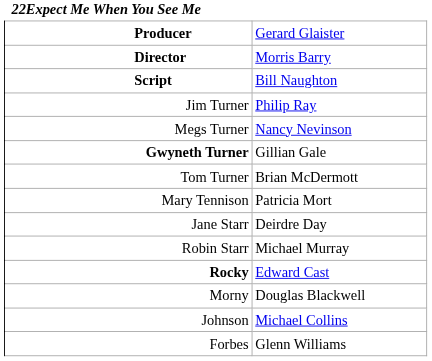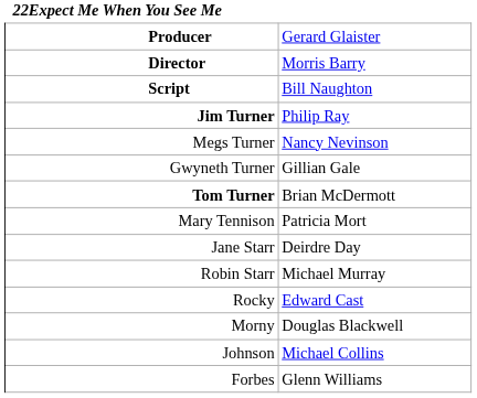Jim Turner | column 2: normal -> bold
Gwyneth Turner | column 2: bold -> normal
Tom Turner | column 2: normal -> bold
Rocky | column 2: bold -> normal
